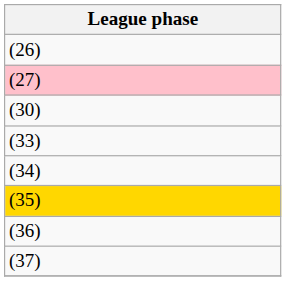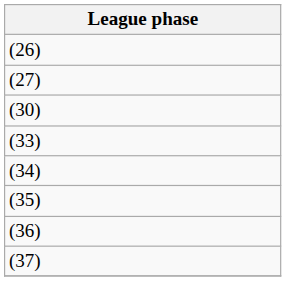row 3 | column 1: pink background -> no background
row 7 | column 1: gold background -> no background
